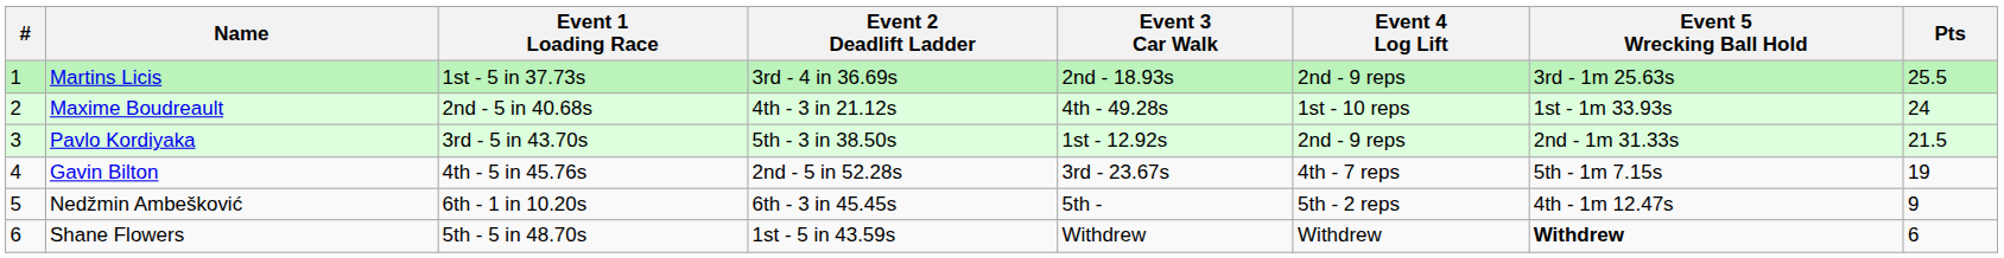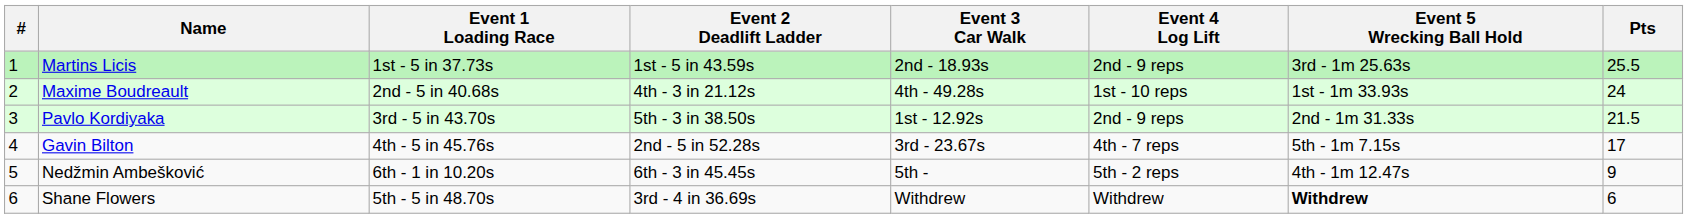Martins Licis | Event 2 Deadlift Ladder: 3rd - 4 in 36.69s -> 1st - 5 in 43.59s
Gavin Bilton | Pts: 19 -> 17
Shane Flowers | Event 2 Deadlift Ladder: 1st - 5 in 43.59s -> 3rd - 4 in 36.69s
